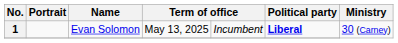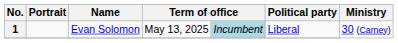1 | column 5: no background -> lightblue background
1 | Political party: bold -> normal
